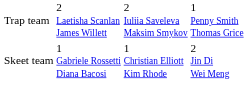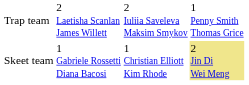Skeet team | column 4: no background -> khaki background
